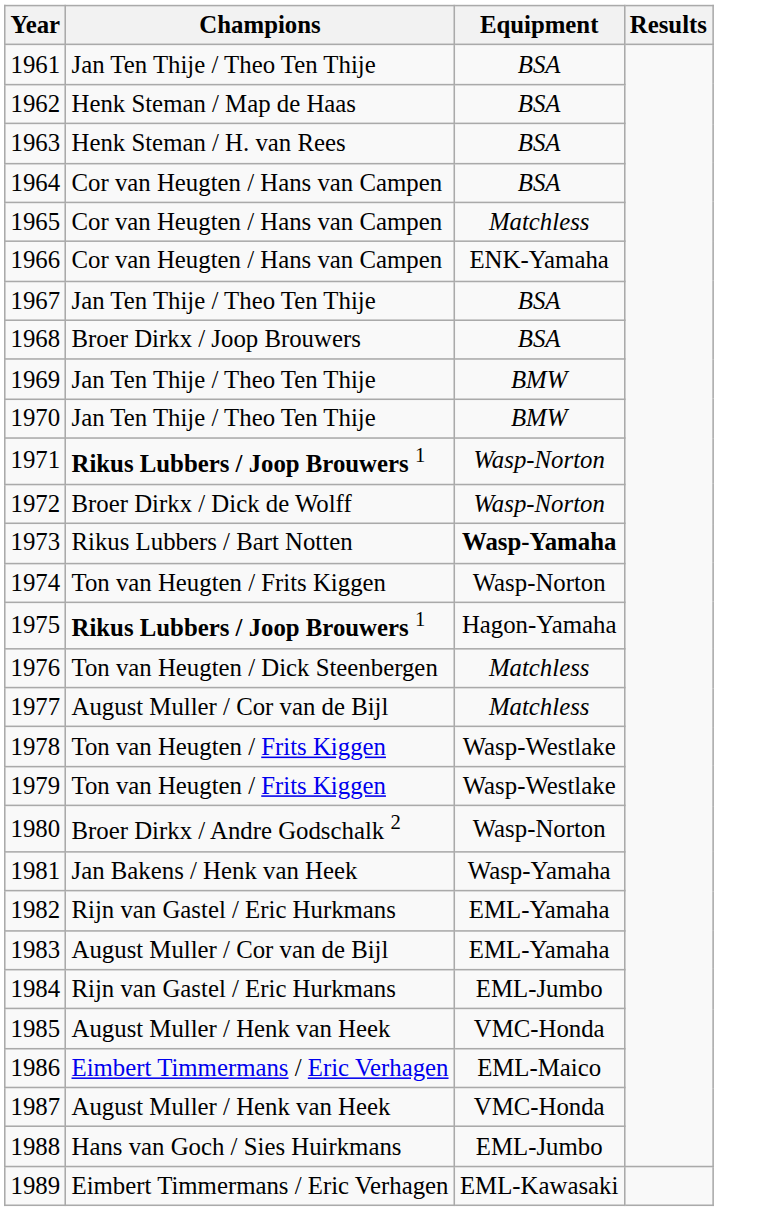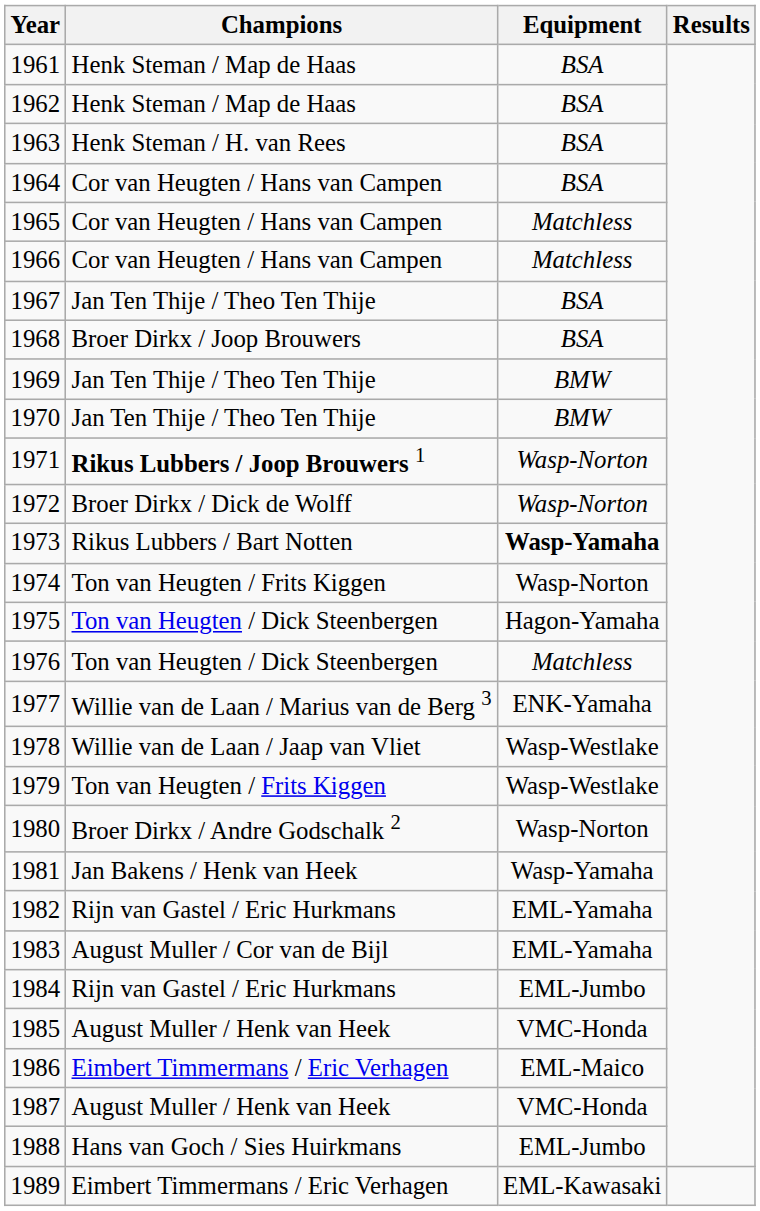1961 | Champions: Jan Ten Thije / Theo Ten Thije -> Henk Steman / Map de Haas
1966 | Equipment: ENK-Yamaha -> Matchless
1975 | Champions: Rikus Lubbers / Joop Brouwers 1 -> Ton van Heugten / Dick Steenbergen
1977 | Champions: August Muller / Cor van de Bijl -> Willie van de Laan / Marius van de Berg 3
1977 | Equipment: Matchless -> ENK-Yamaha
1978 | Champions: Ton van Heugten / Frits Kiggen -> Willie van de Laan / Jaap van Vliet
